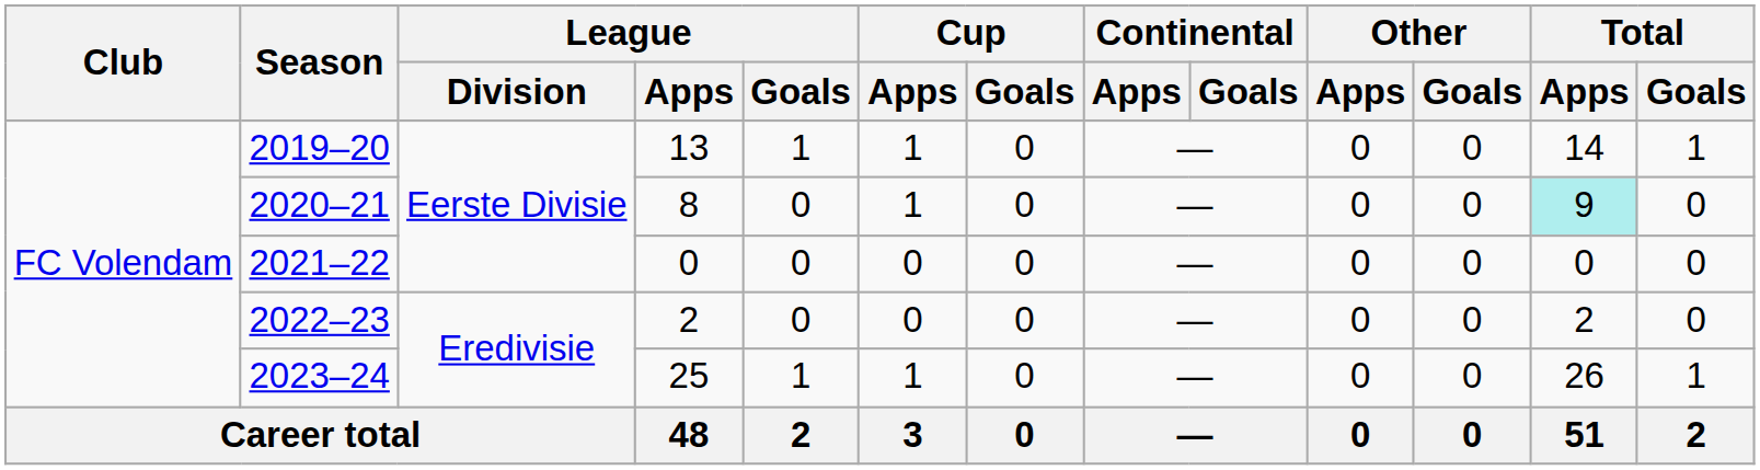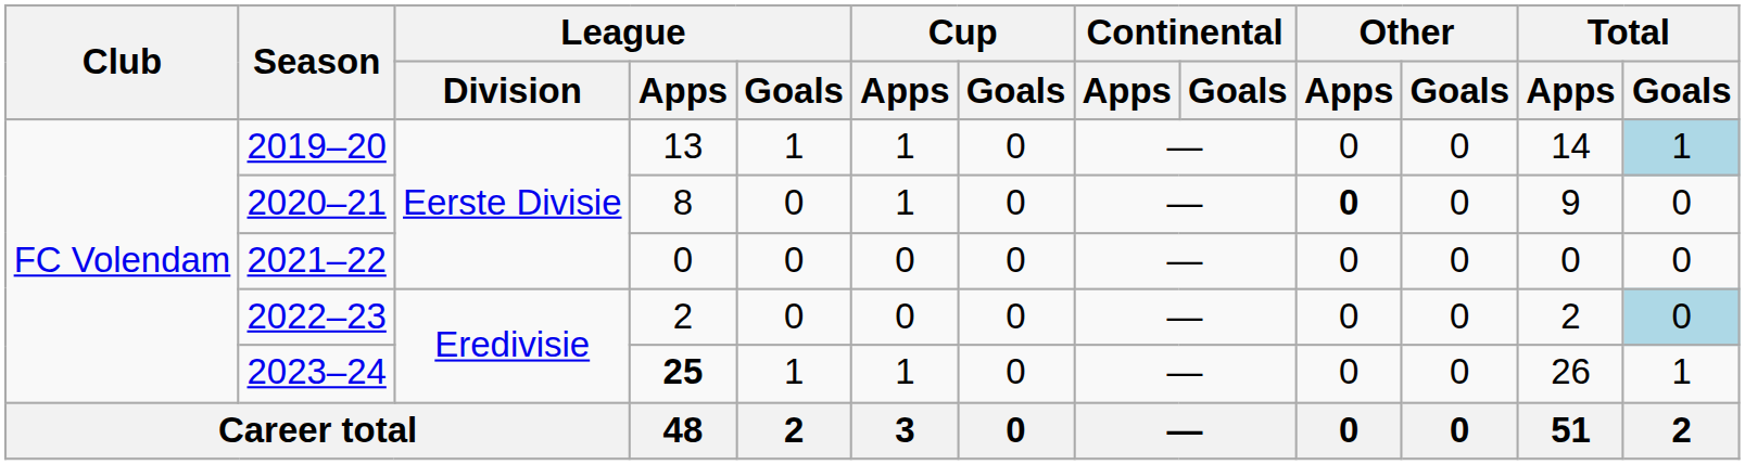2019–20 | Total / Goals: no background -> lightblue background
2020–21 | Other / Apps: normal -> bold
2020–21 | Total / Apps: paleturquoise background -> no background
2022–23 | Total / Goals: no background -> lightblue background
2023–24 | League / Apps: normal -> bold
